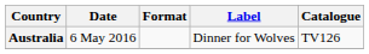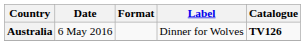Australia | Catalogue: normal -> bold
